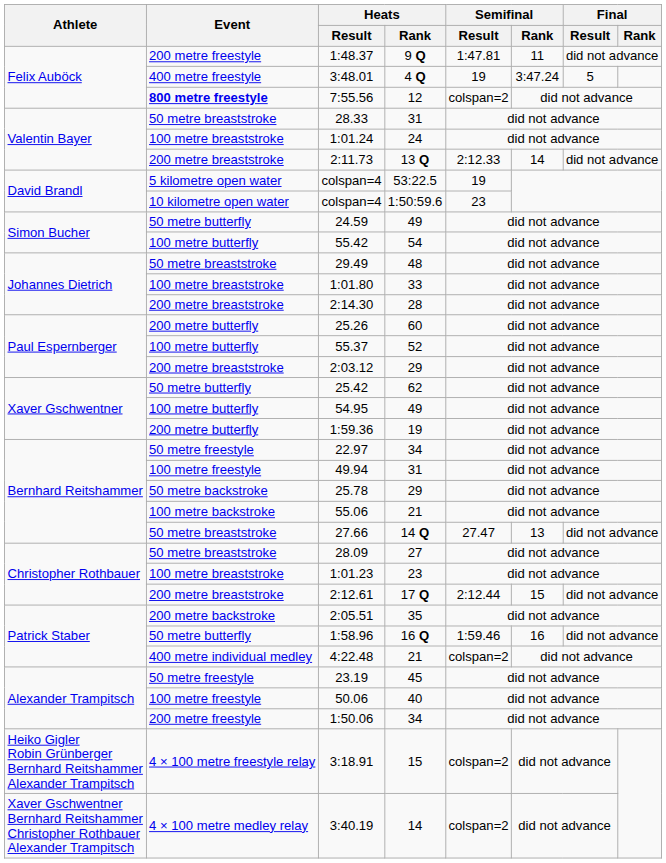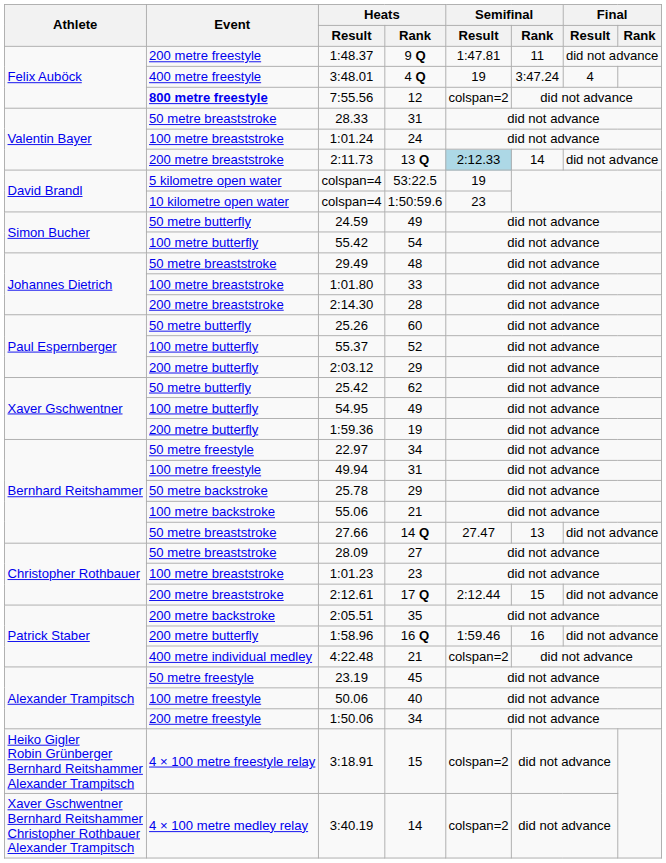3:48.01 | Final / Result: 5 -> 4
2:11.73 | Semifinal / Result: no background -> lightblue background
25.26 | Event: 200 metre butterfly -> 50 metre butterfly
2:03.12 | Event: 200 metre breaststroke -> 200 metre butterfly
1:58.96 | Event: 50 metre butterfly -> 200 metre butterfly
